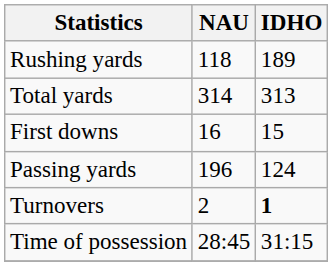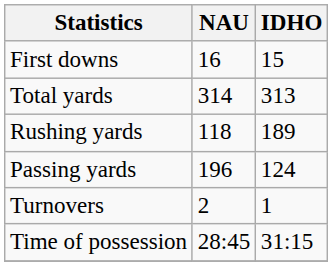rows swapped: First downs <-> Rushing yards
Turnovers | IDHO: bold -> normal
